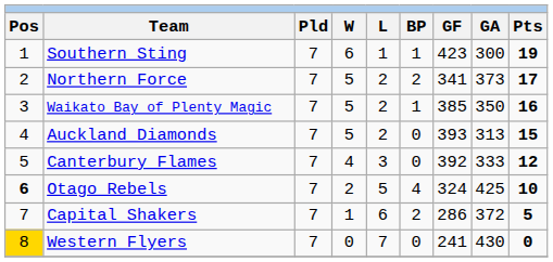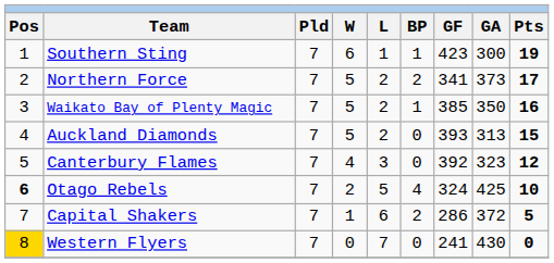Canterbury Flames | GA: 333 -> 323
